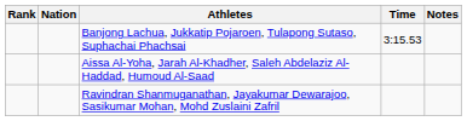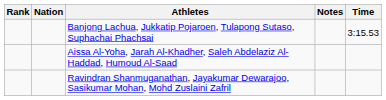columns swapped: Time <-> Notes
